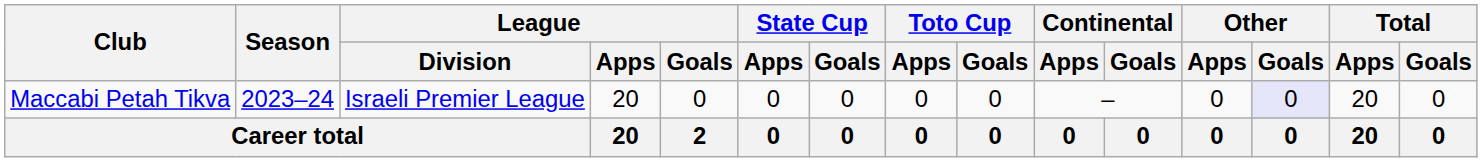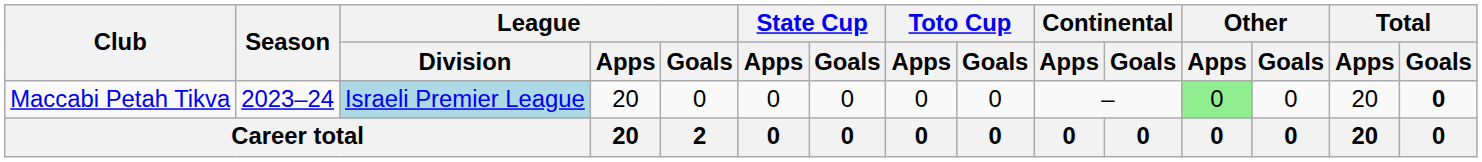Maccabi Petah Tikva | League / Division: no background -> lightblue background
Maccabi Petah Tikva | Other / Apps: no background -> lightgreen background
Maccabi Petah Tikva | Other / Goals: lavender background -> no background
Maccabi Petah Tikva | Total / Goals: normal -> bold
